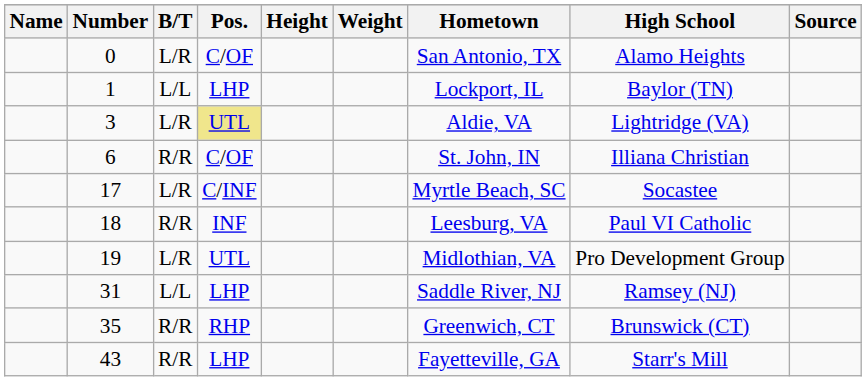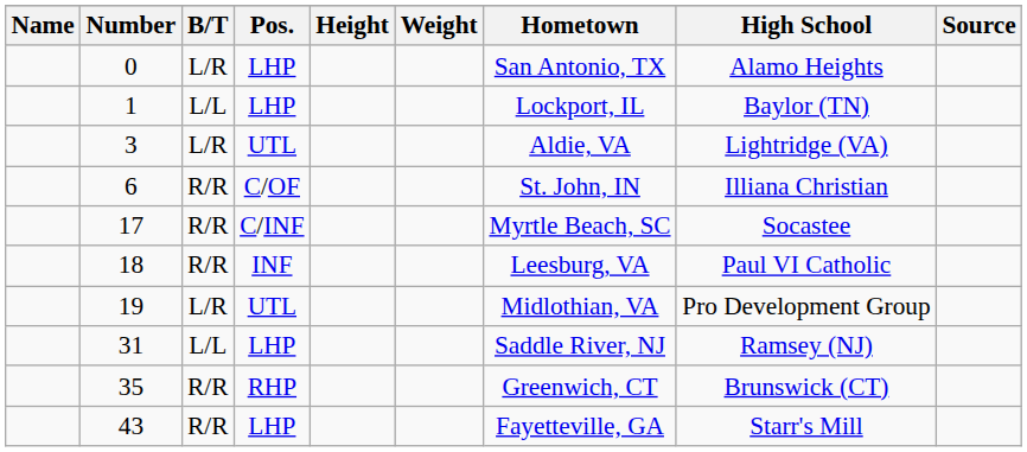0 | Pos.: C/OF -> LHP
3 | Pos.: khaki background -> no background
17 | B/T: L/R -> R/R
